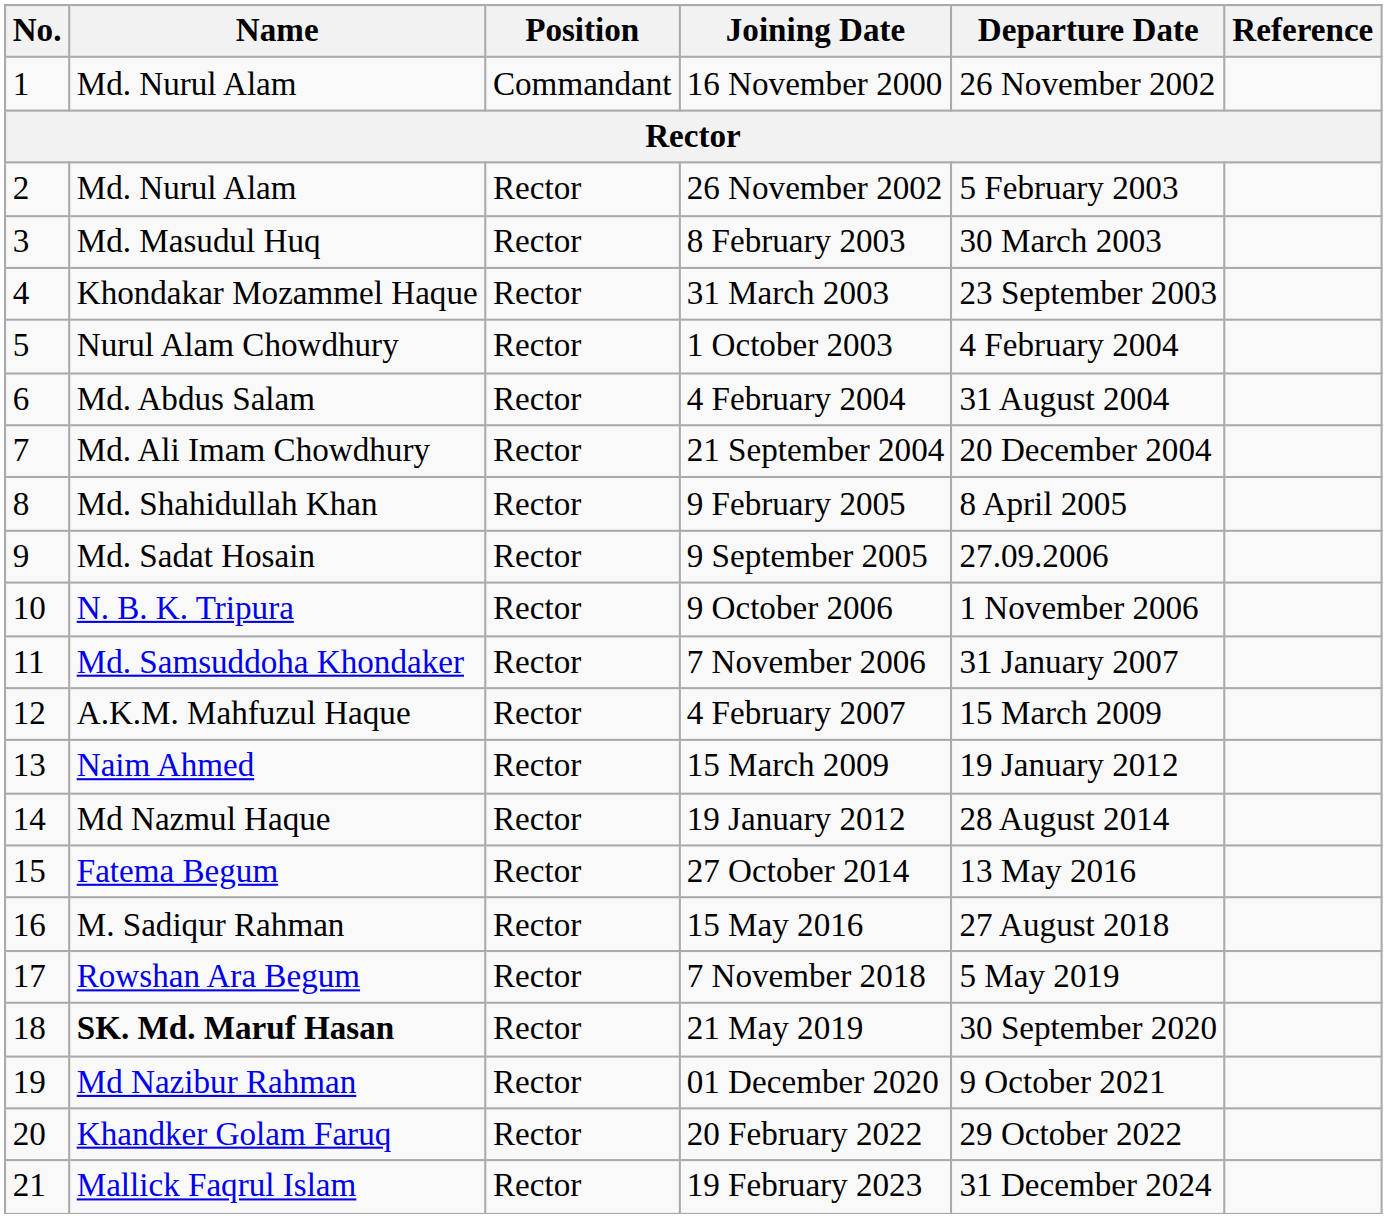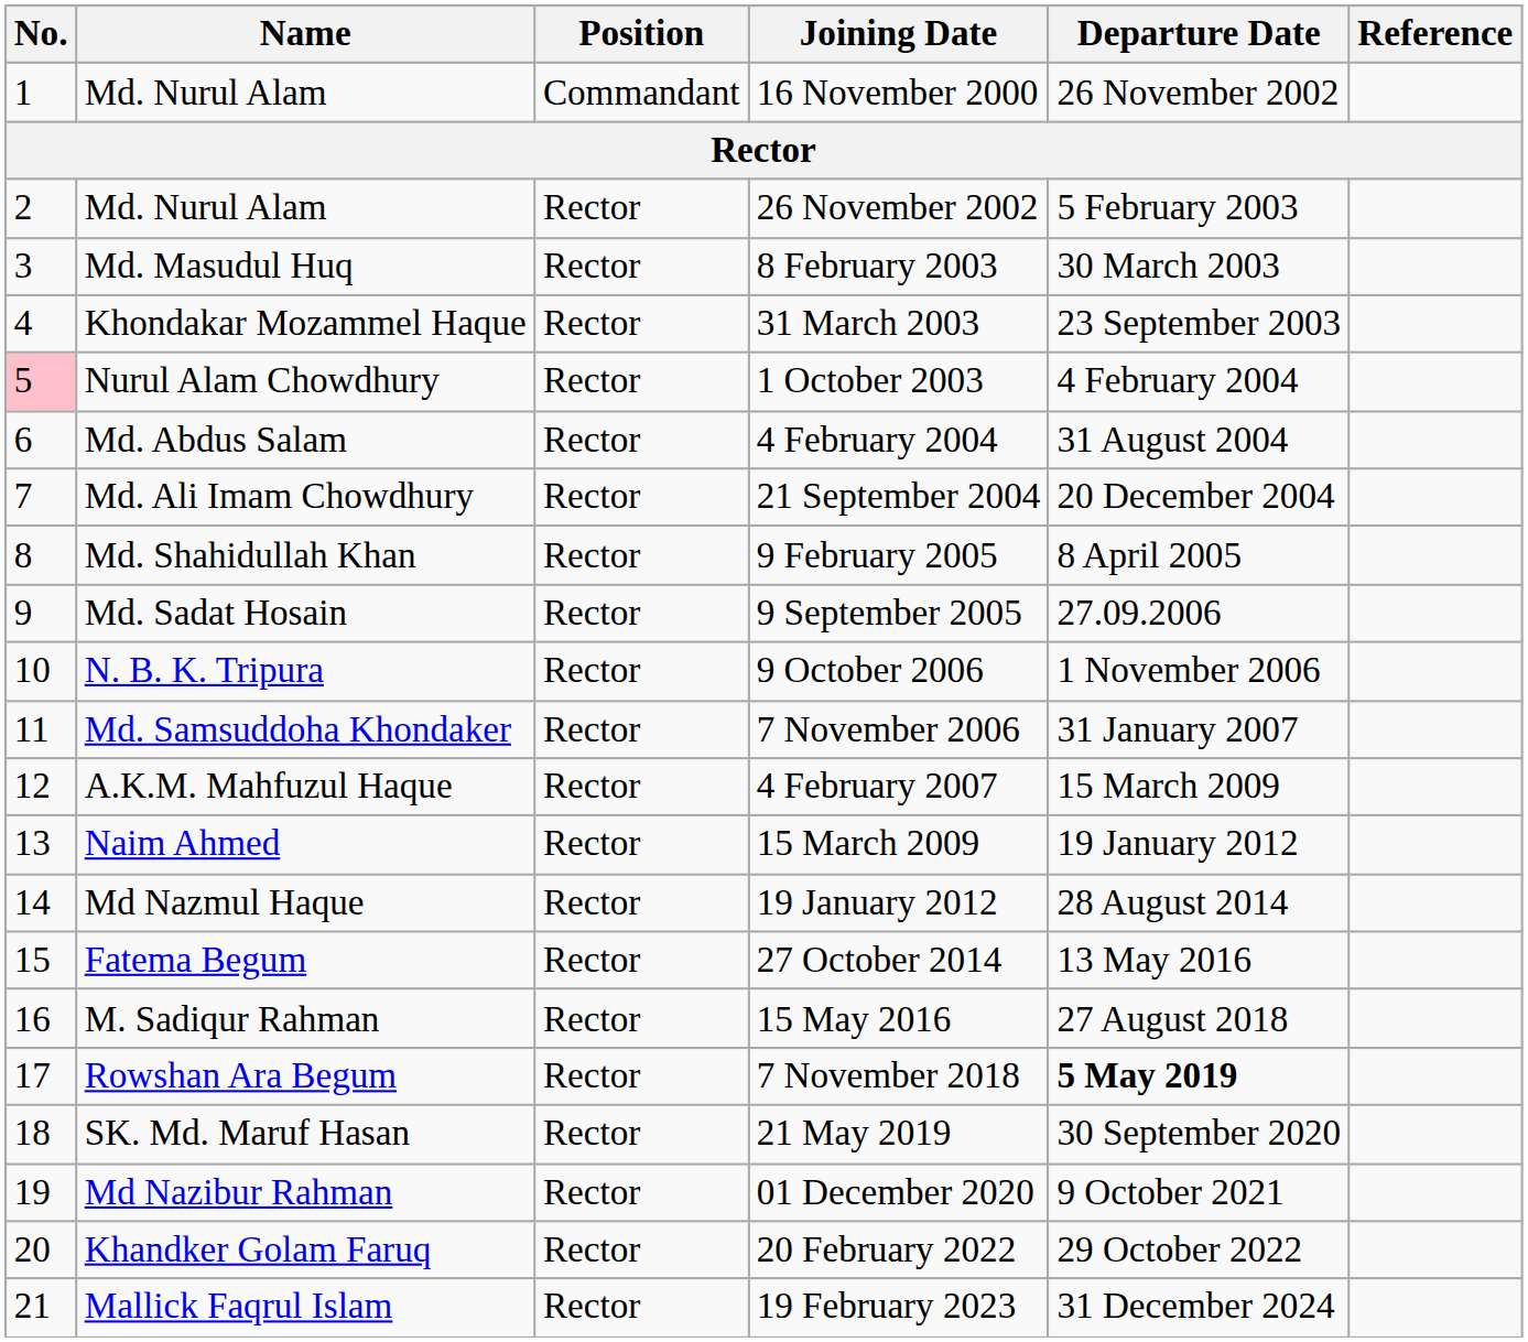1 October 2003 | No.: no background -> pink background
7 November 2018 | Departure Date: normal -> bold
21 May 2019 | Name: bold -> normal
